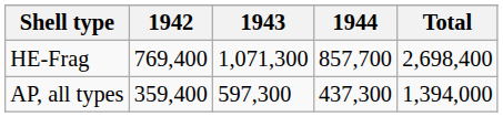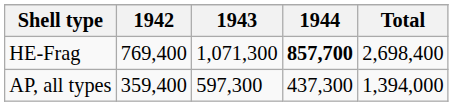HE-Frag | 1944: normal -> bold
